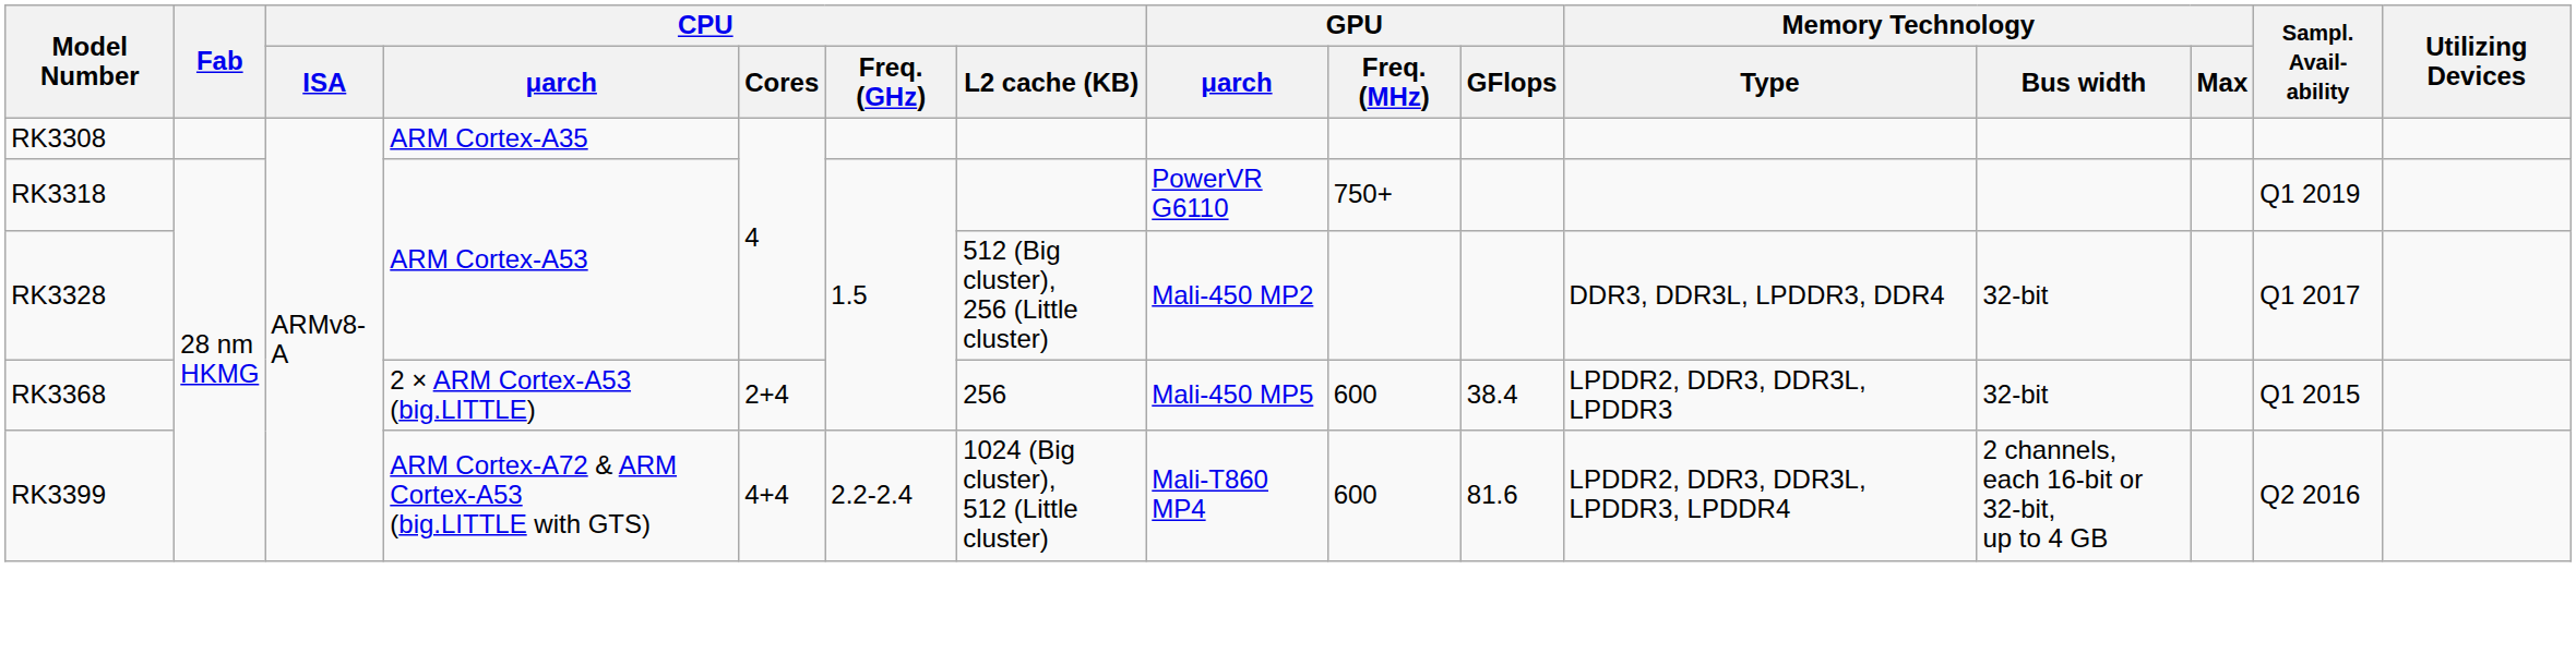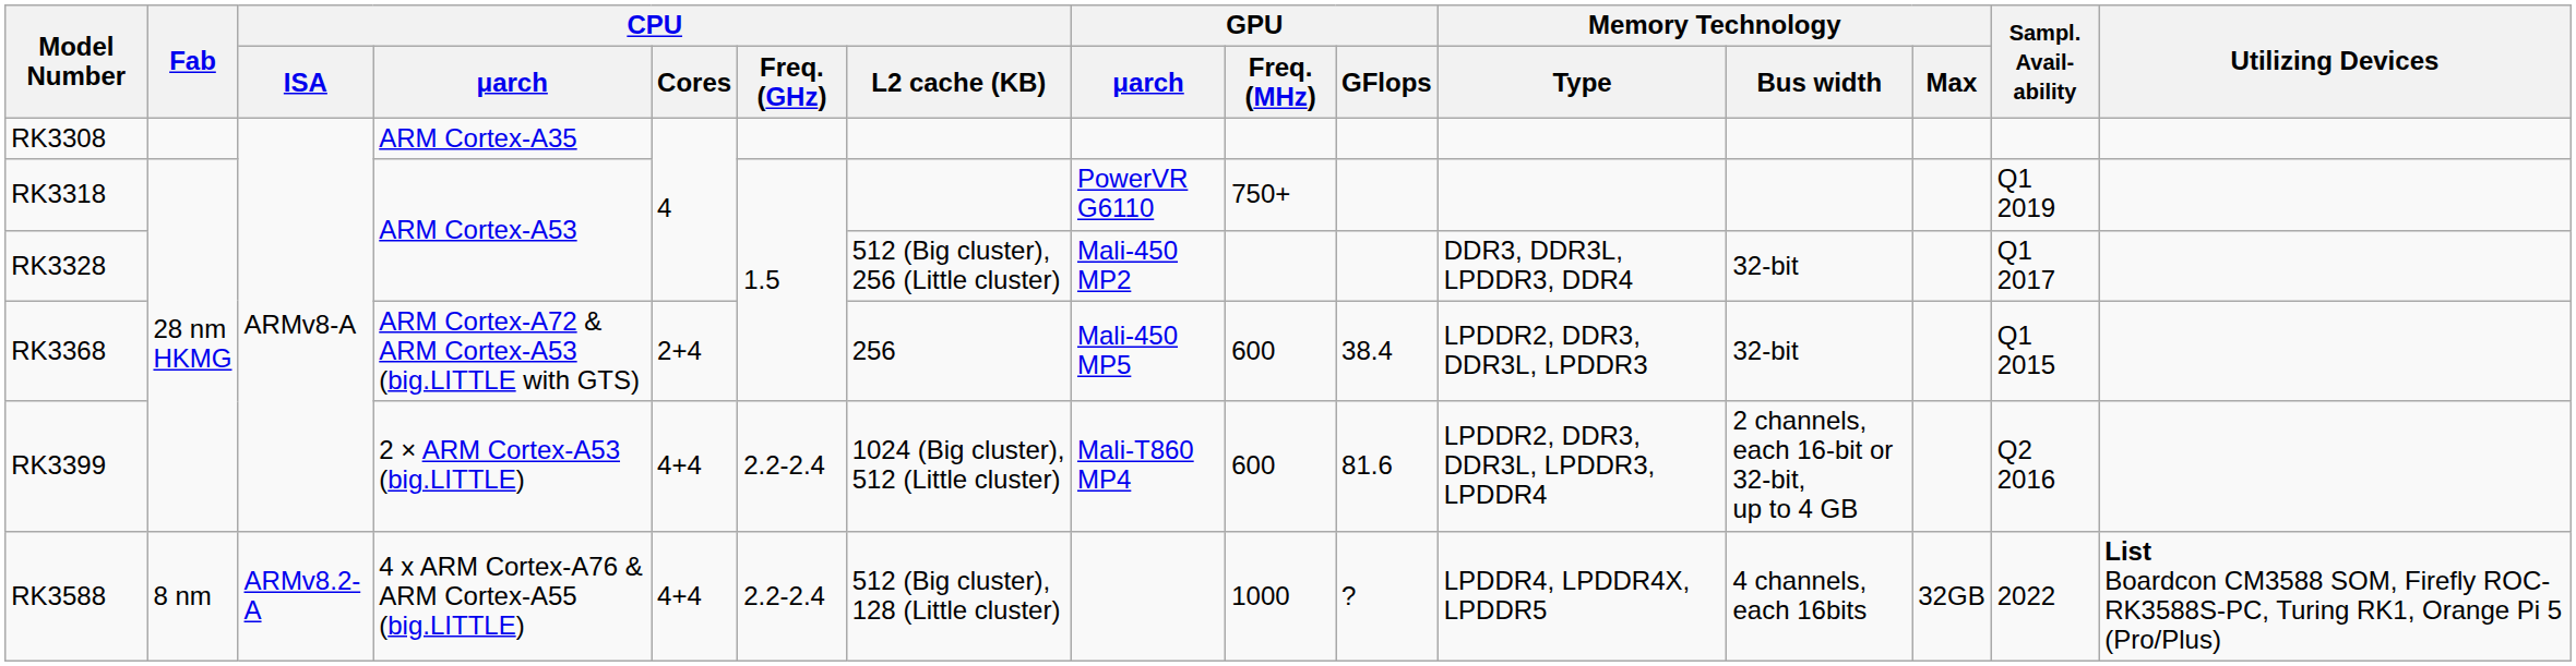RK3368 | CPU / μarch: 2 × ARM Cortex-A53 (big.LITTLE) -> ARM Cortex-A72 & ARM Cortex-A53 (big.LITTLE with GTS)
RK3399 | CPU / μarch: ARM Cortex-A72 & ARM Cortex-A53 (big.LITTLE with GTS) -> 2 × ARM Cortex-A53 (big.LITTLE)
+ row: RK3588 | 8 nm | ARMv8.2-A | 4 x ARM Cortex-A76 & ARM Cortex-A55 (big.LITTLE) | 4+4 | 2.2-2.4 | 512 (Big cluster), 128 (Little cluster) | 1000 | ? | LPDDR4, LPDDR4X, LPDDR5 | 4 channels, each 16bits | 32GB | 2022 | List Boardcon CM3588 SOM, Firefly ROC-RK3588S-PC, Turing RK1, Orange Pi 5 (Pro/Plus)
